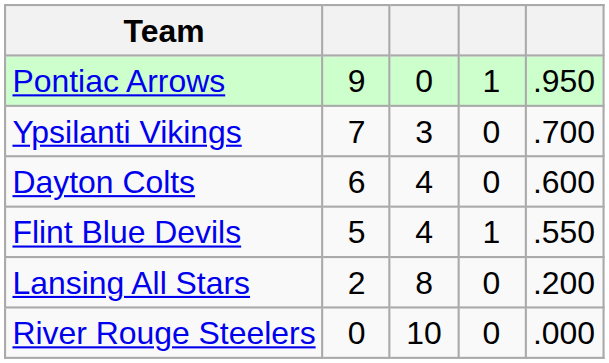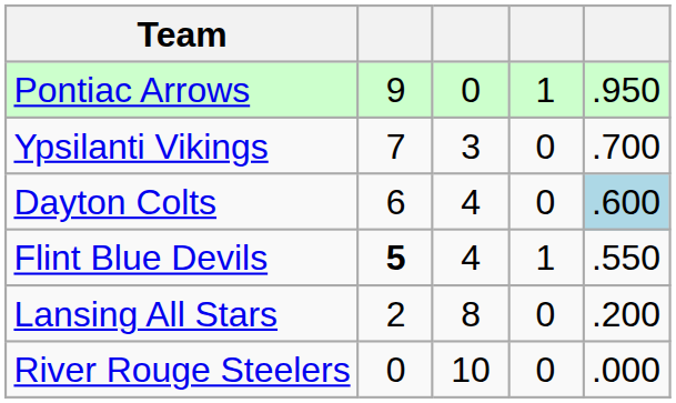Dayton Colts | column 5: no background -> lightblue background
Flint Blue Devils | column 2: normal -> bold
